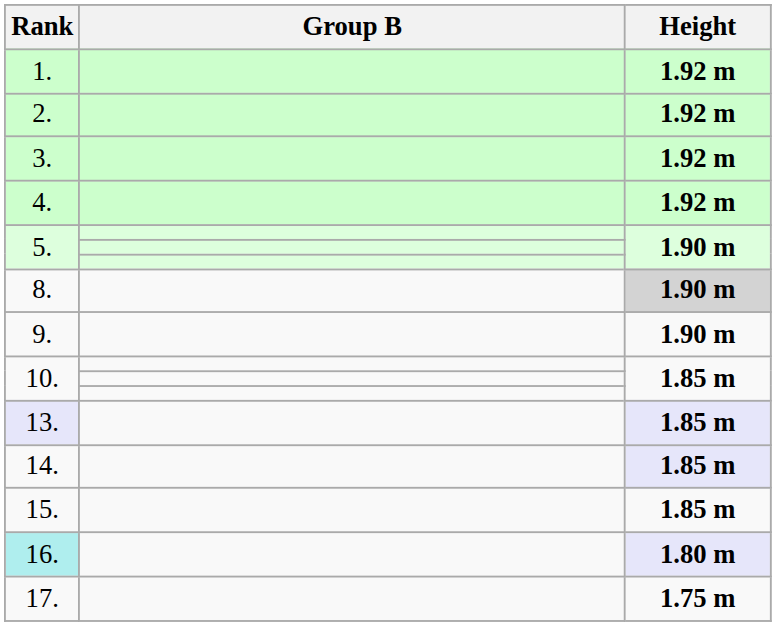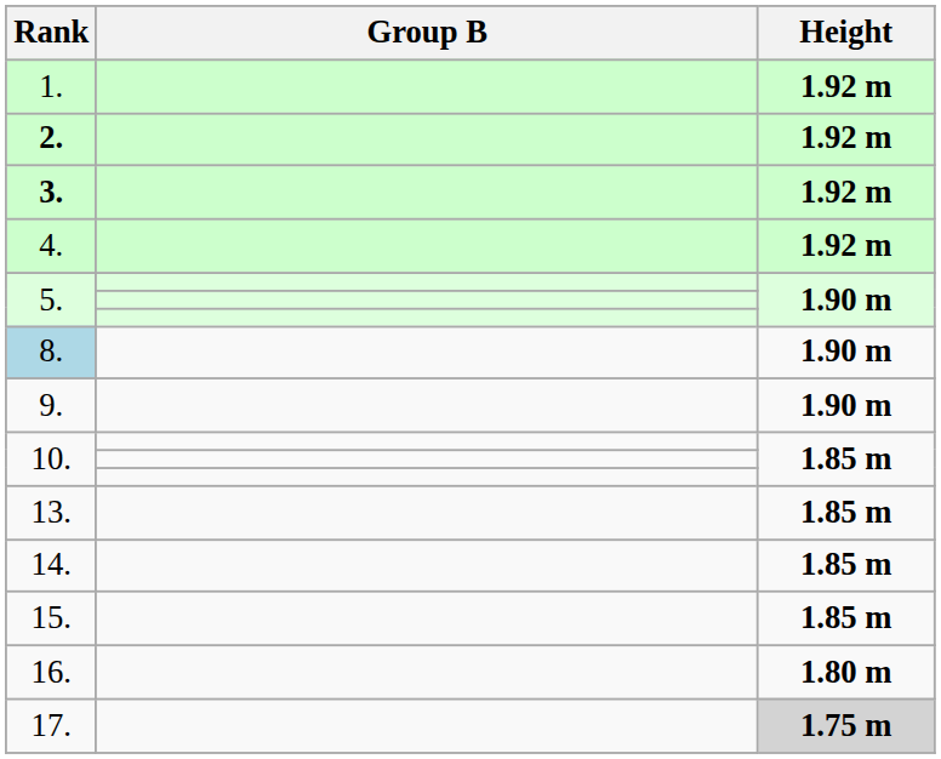2. | Rank: normal -> bold
3. | Rank: normal -> bold
8. | Rank: no background -> lightblue background
8. | Height: lightgrey background -> no background
13. | Rank: lavender background -> no background
13. | Height: lavender background -> no background
14. | Height: lavender background -> no background
16. | Rank: paleturquoise background -> no background
16. | Height: lavender background -> no background
17. | Height: no background -> lightgrey background
